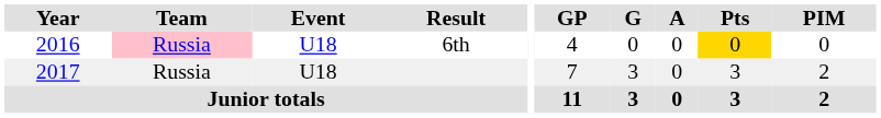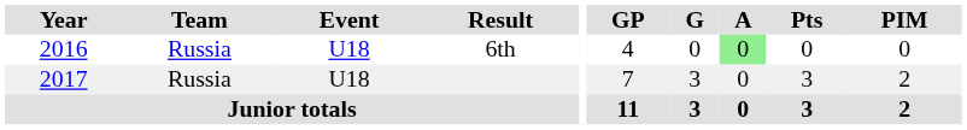6th | Team: pink background -> no background
6th | A: no background -> lightgreen background
6th | Pts: gold background -> no background
